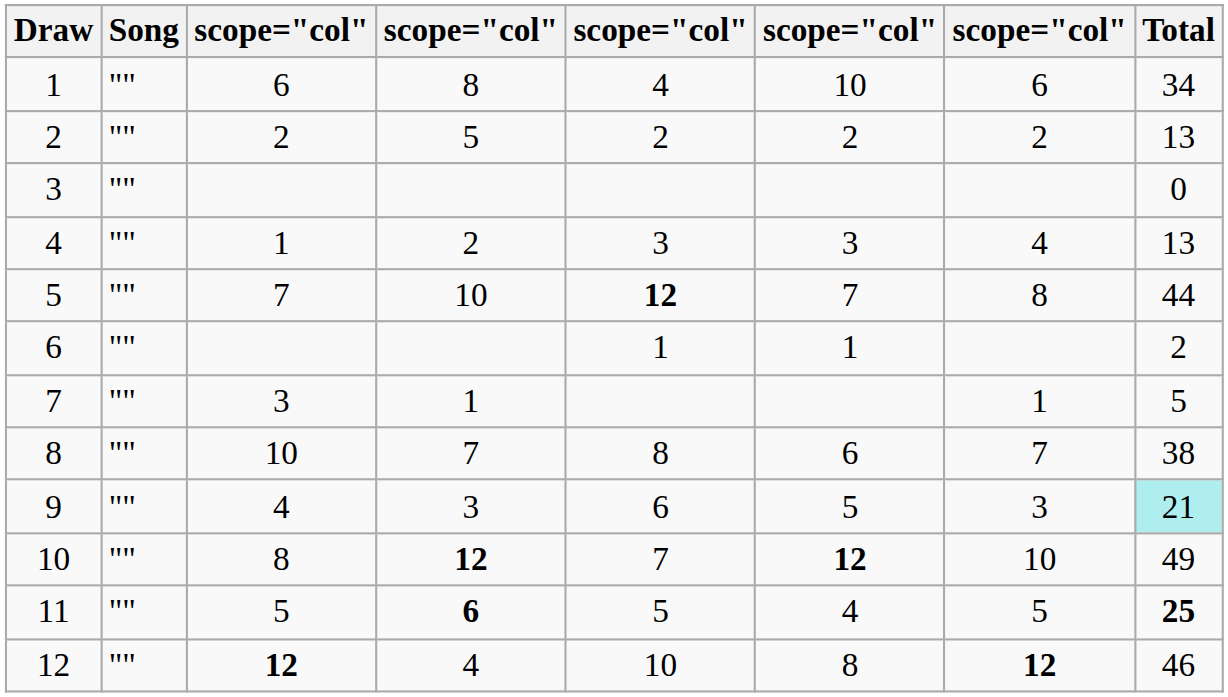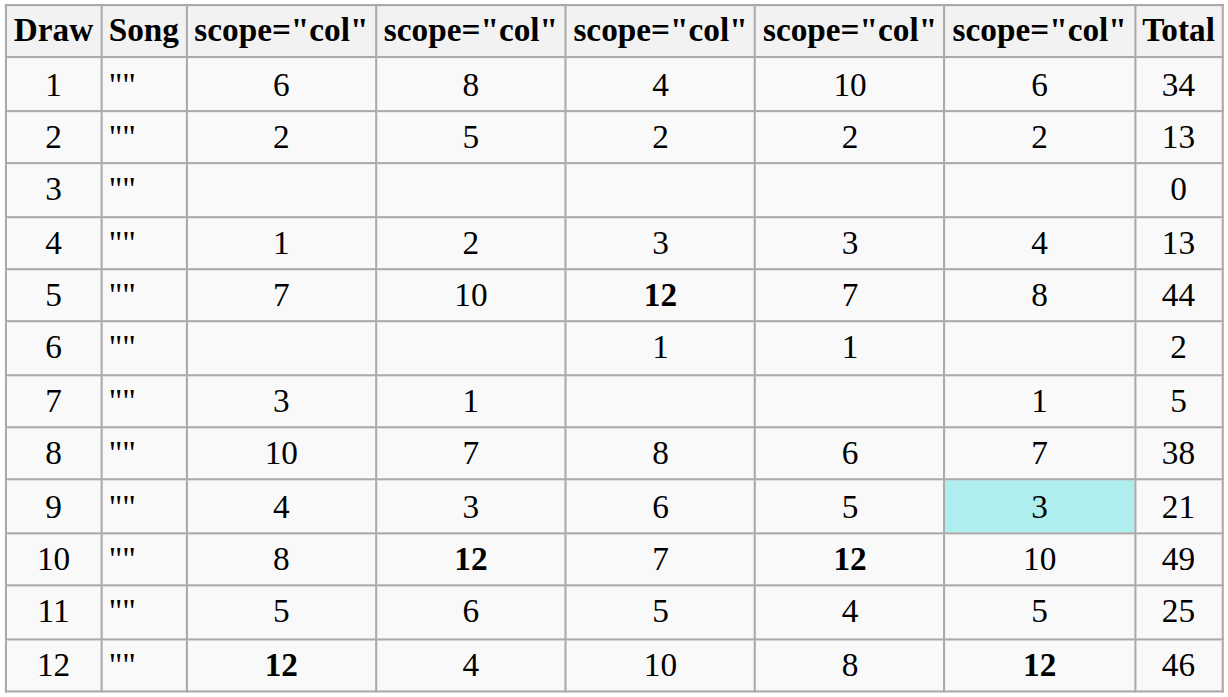9 | column 7: no background -> paleturquoise background
9 | Total: paleturquoise background -> no background
11 | column 4: bold -> normal
11 | Total: bold -> normal
